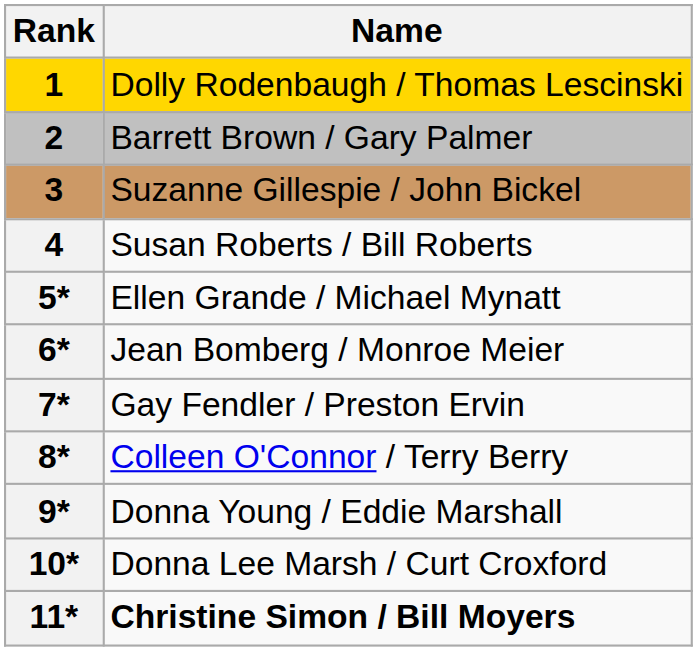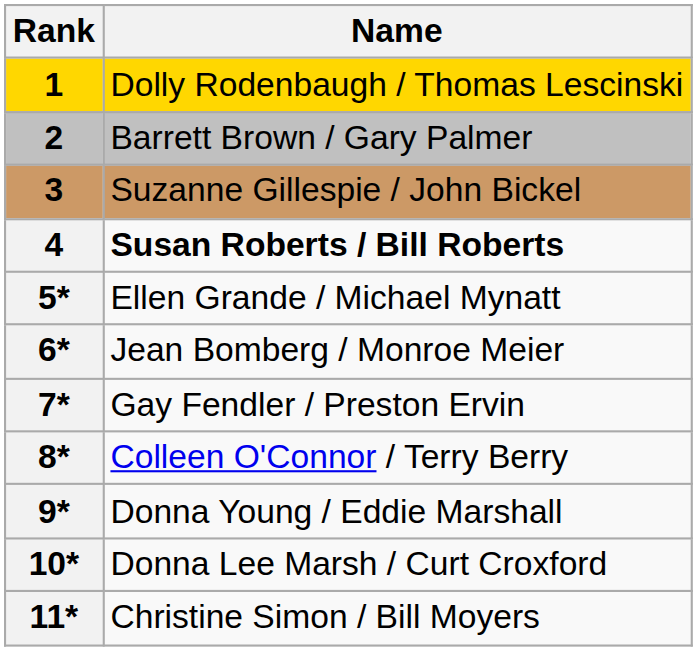Susan Roberts / Bill Roberts | Name: normal -> bold
Christine Simon / Bill Moyers | Name: bold -> normal
